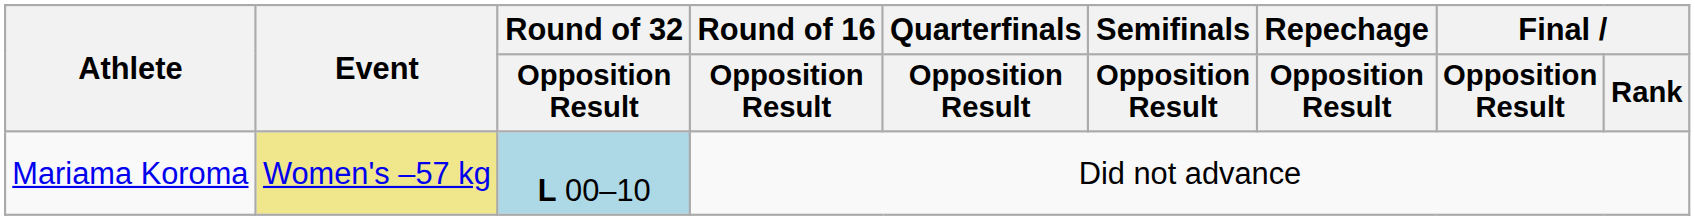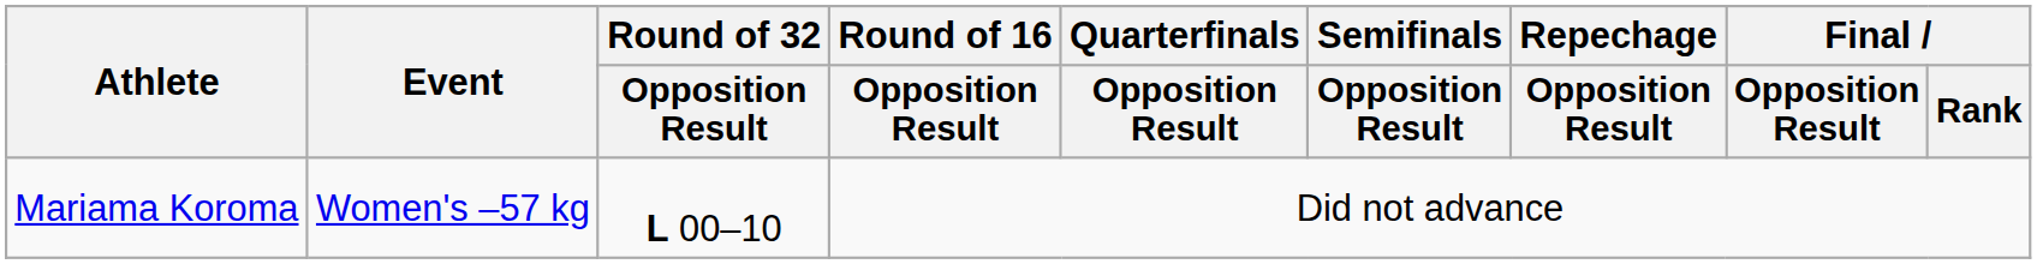Mariama Koroma | Event: khaki background -> no background
Mariama Koroma | Round of 32 / Opposition Result: lightblue background -> no background
